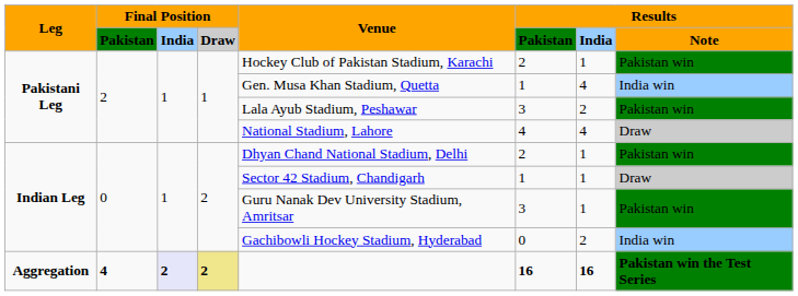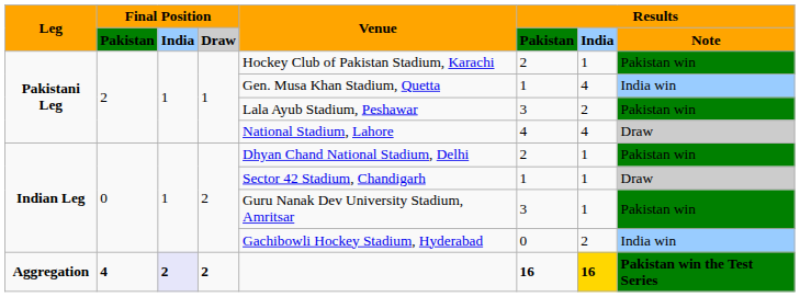Aggregation | Final Position / Draw: khaki background -> no background
Aggregation | Results / India: no background -> gold background
